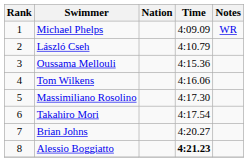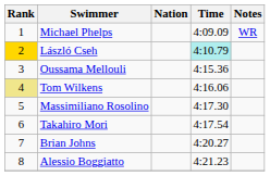László Cseh | Rank: no background -> gold background
László Cseh | Time: no background -> paleturquoise background
Tom Wilkens | Rank: no background -> khaki background
Alessio Boggiatto | Time: bold -> normal
